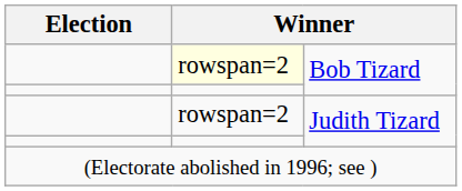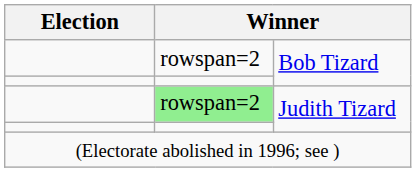rowspan=2 / Bob Tizard | column 2: lightyellow background -> no background
rowspan=2 / Judith Tizard | column 2: no background -> lightgreen background
